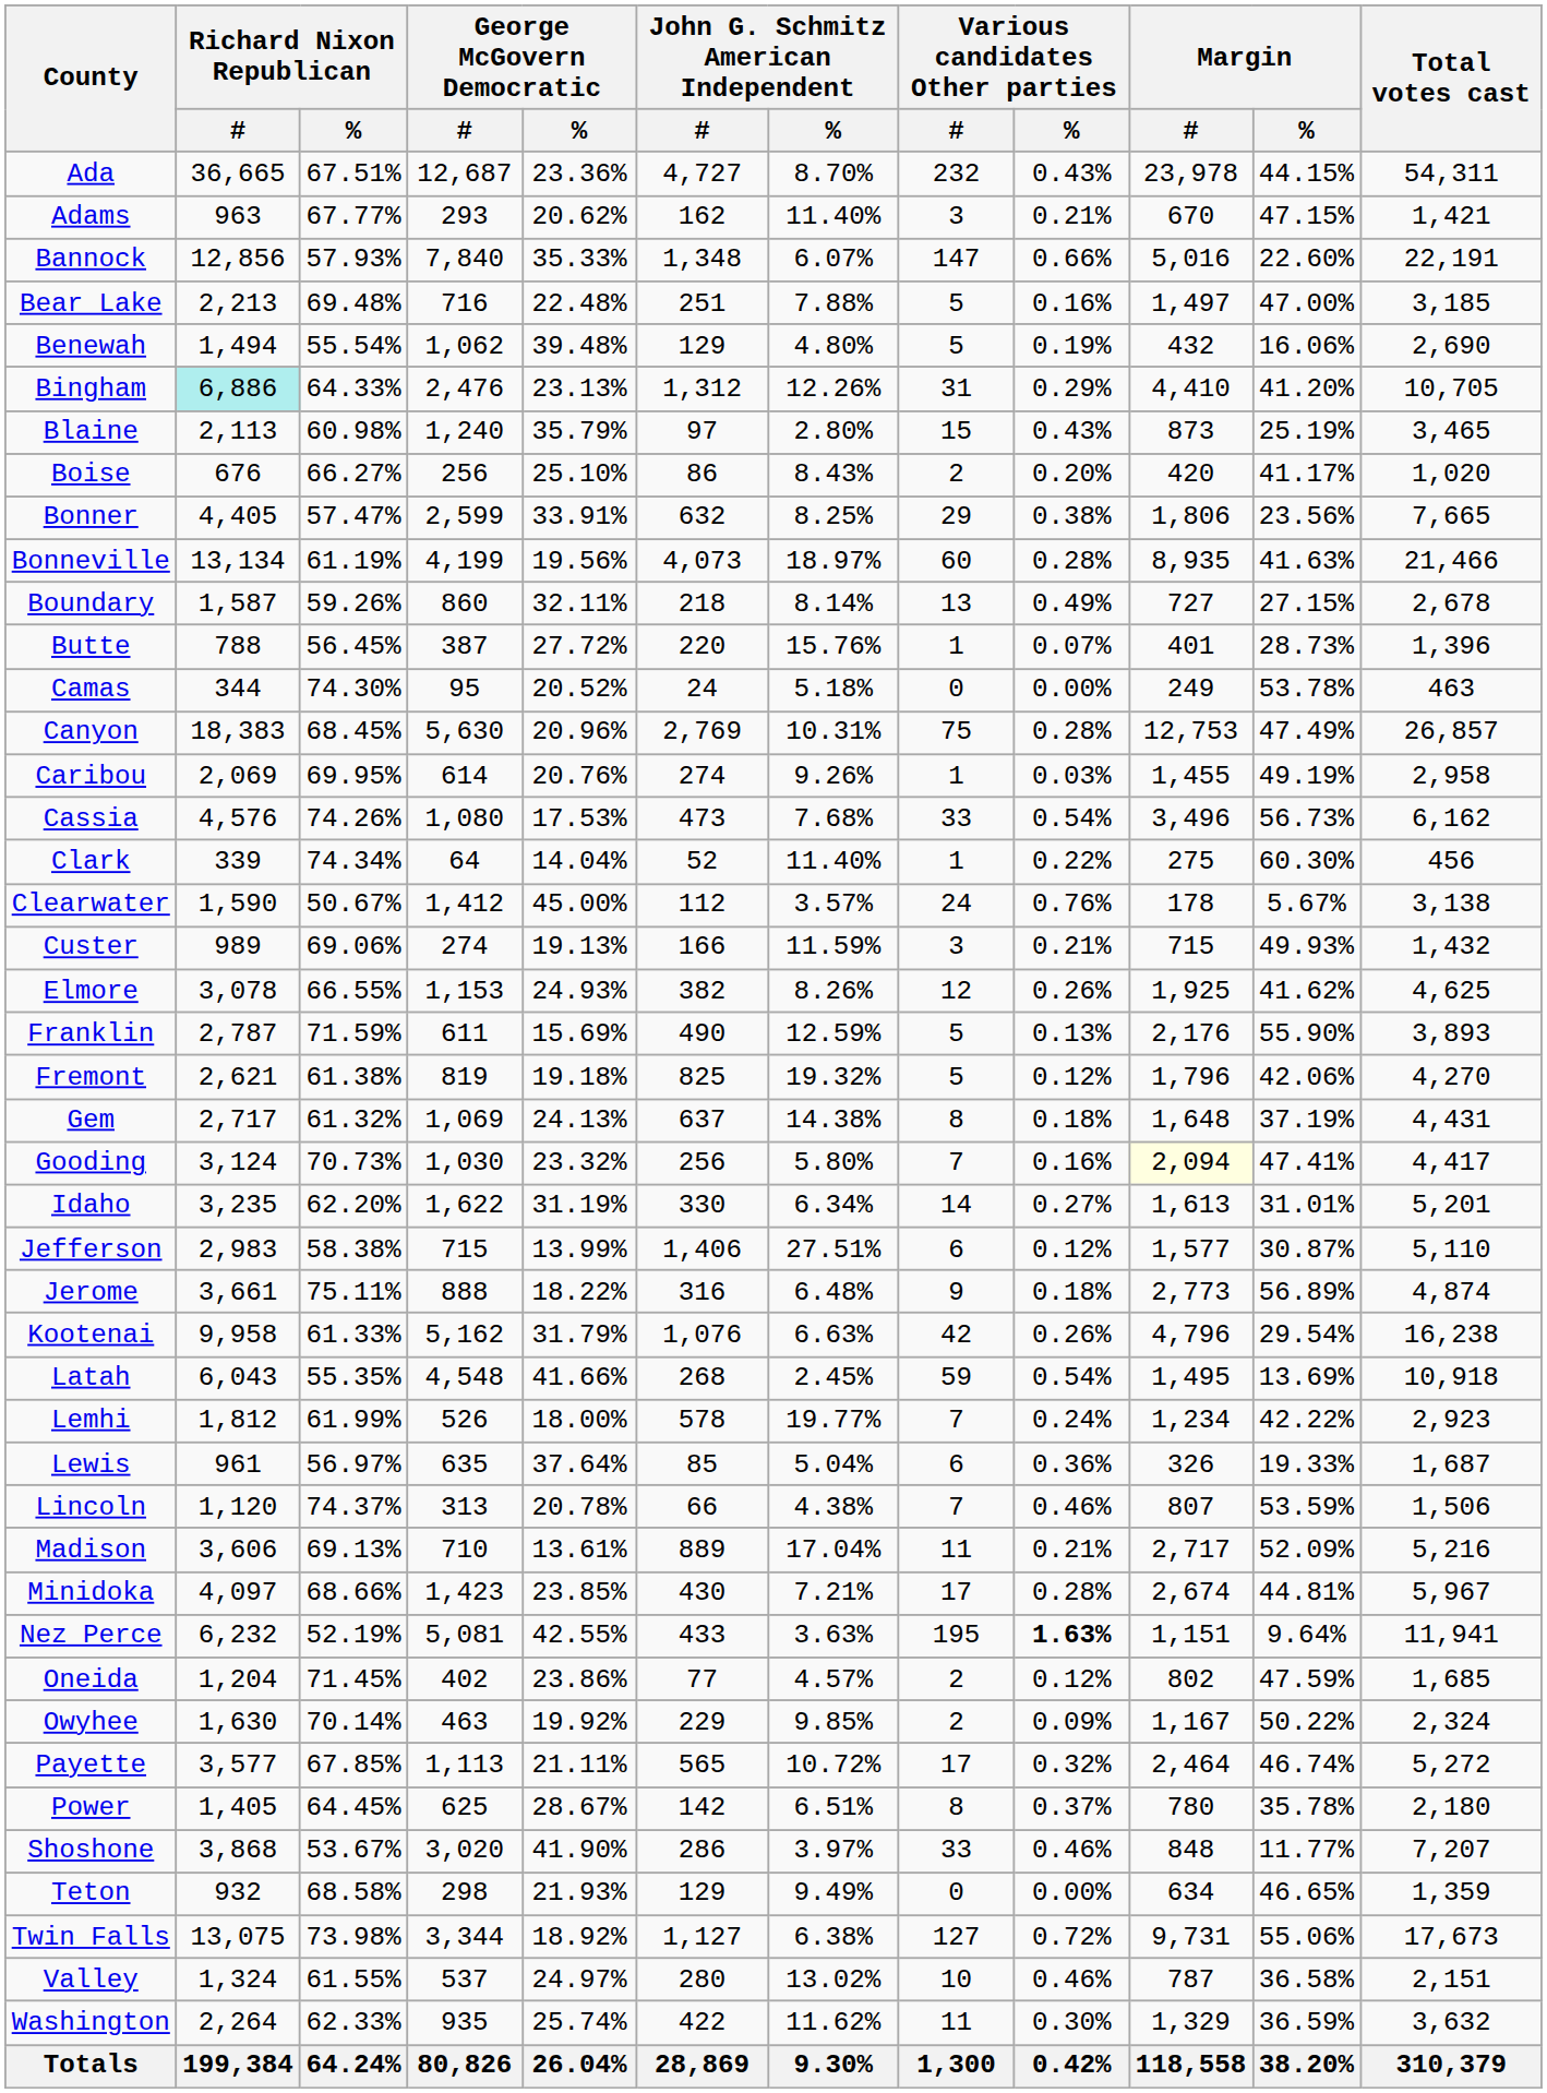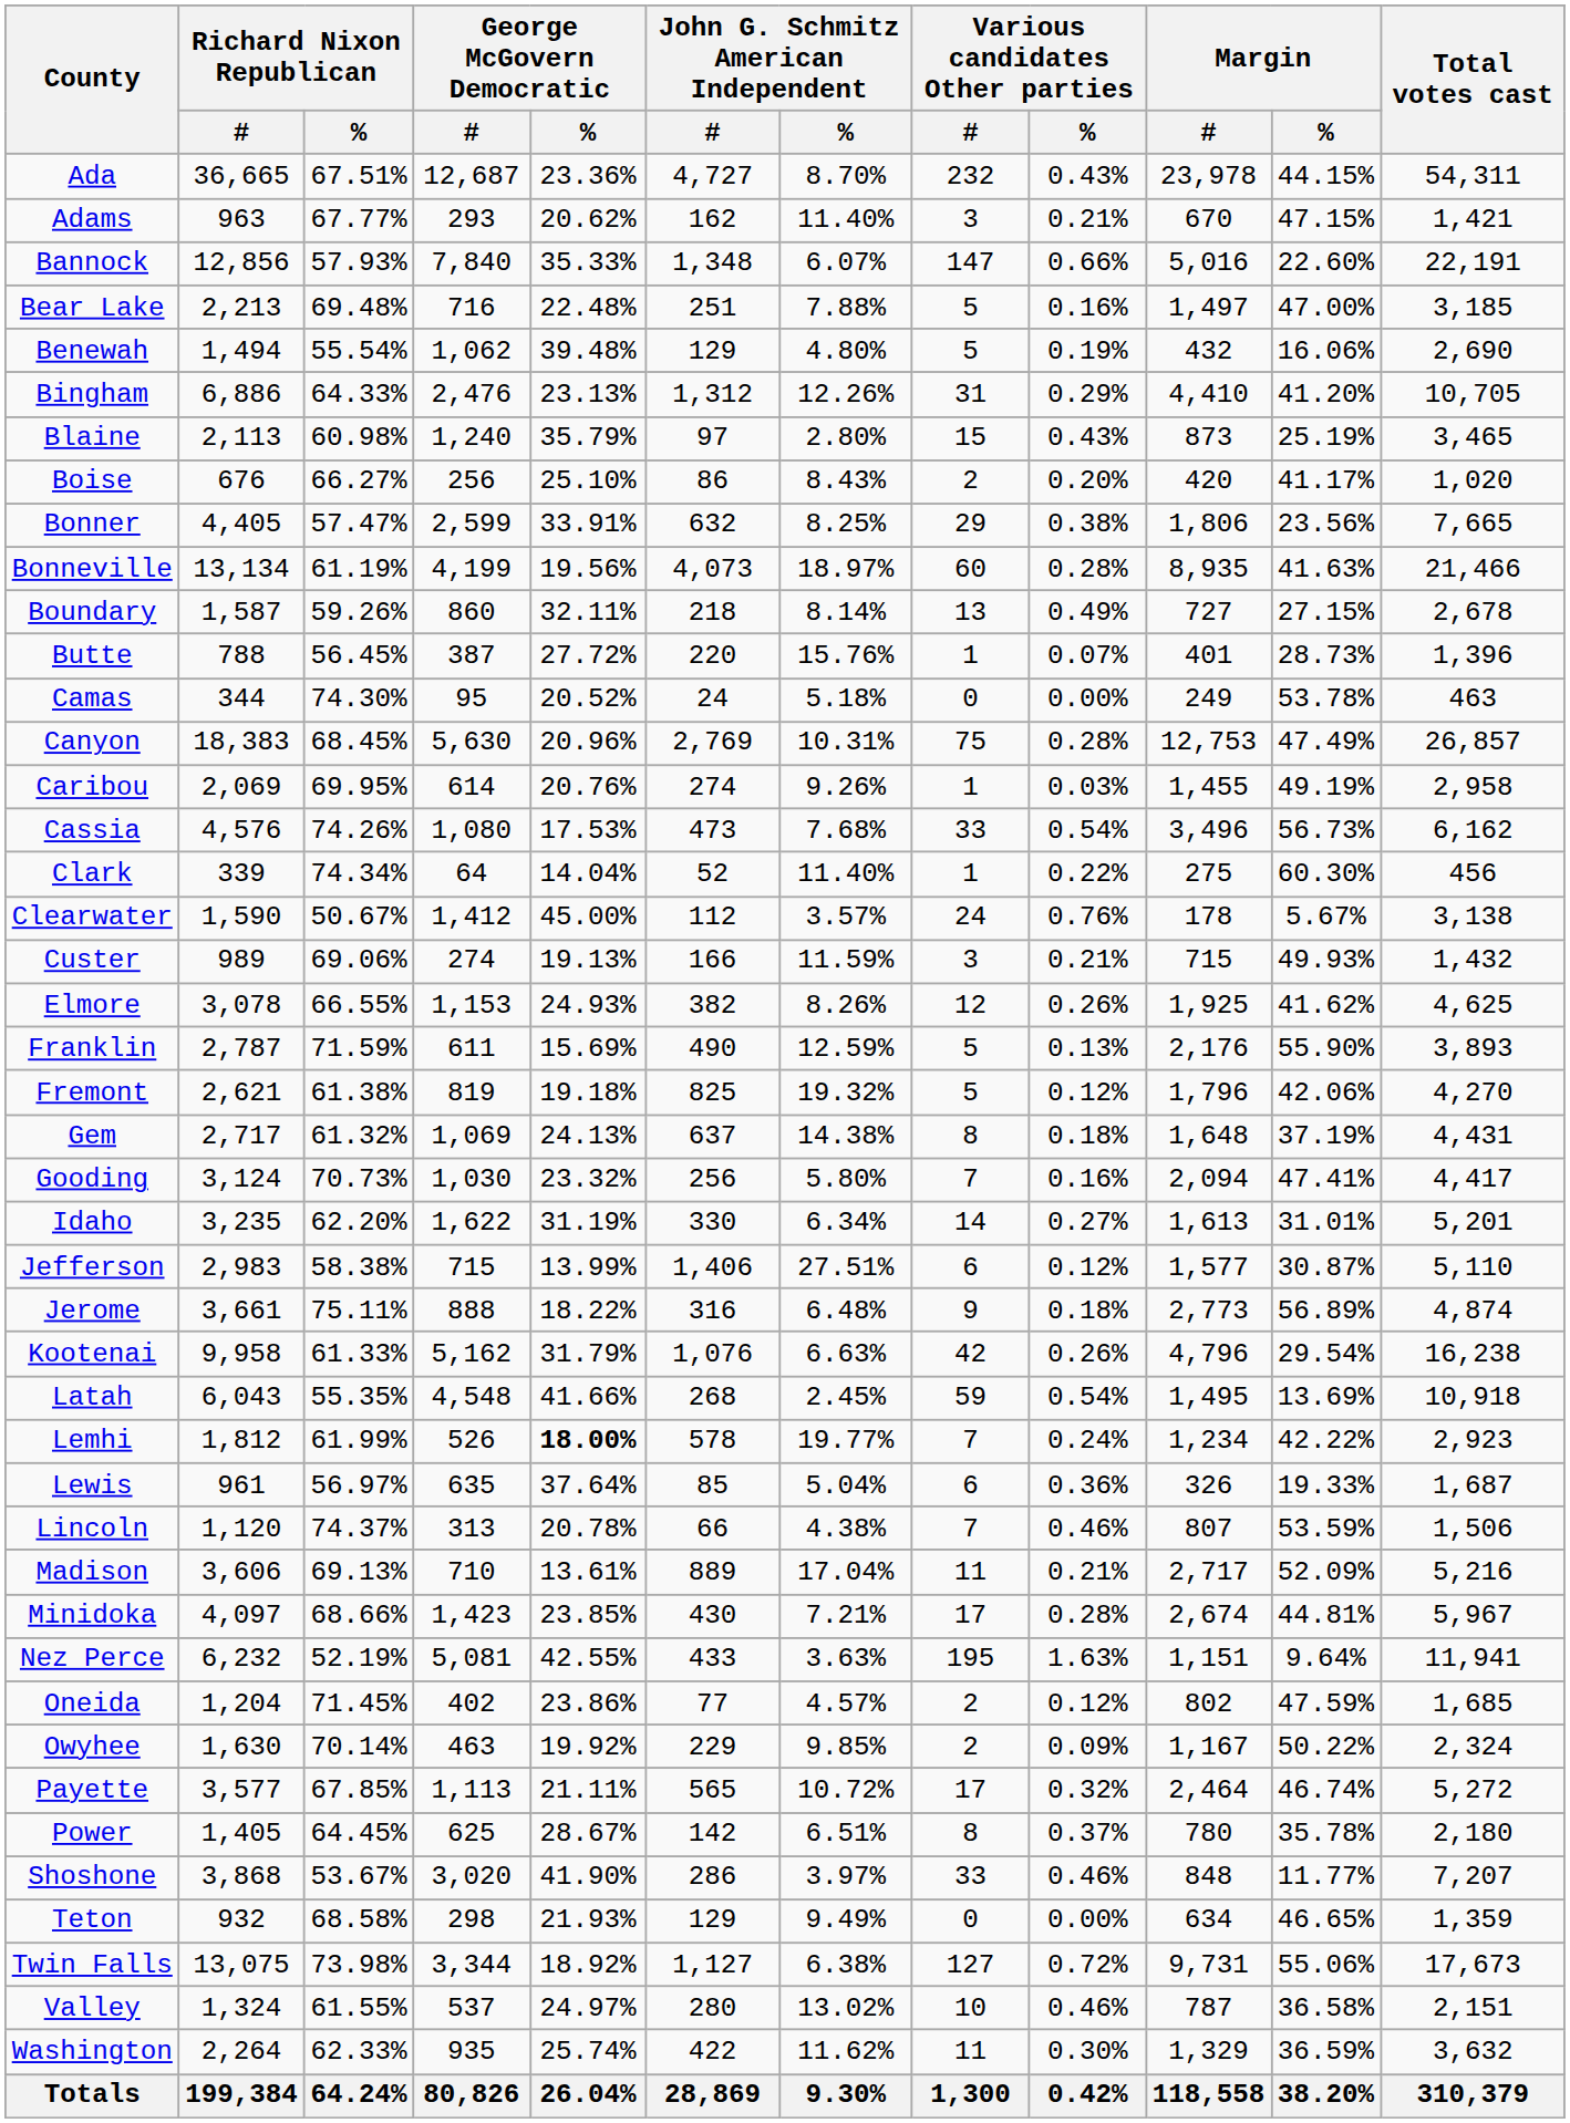Bingham | Richard Nixon Republican / #: paleturquoise background -> no background
Gooding | Margin / #: lightyellow background -> no background
Lemhi | George McGovern Democratic / %: normal -> bold
Nez Perce | Various candidates Other parties / %: bold -> normal
